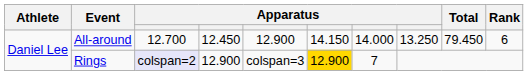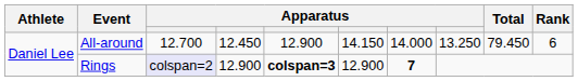Rings | column 5: normal -> bold
Rings | column 6: gold background -> no background
Rings | column 7: normal -> bold
